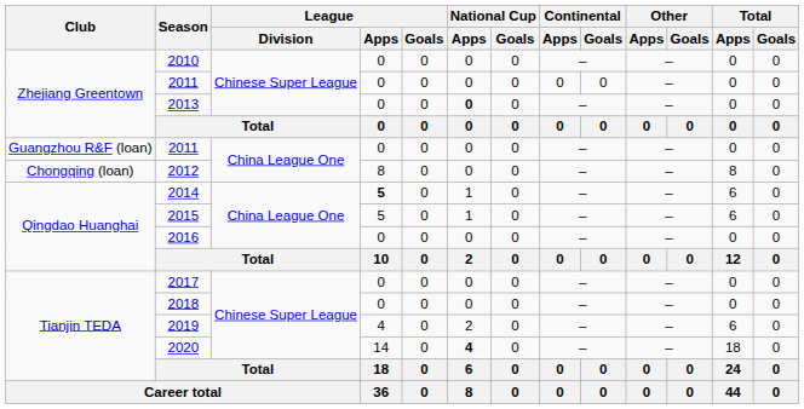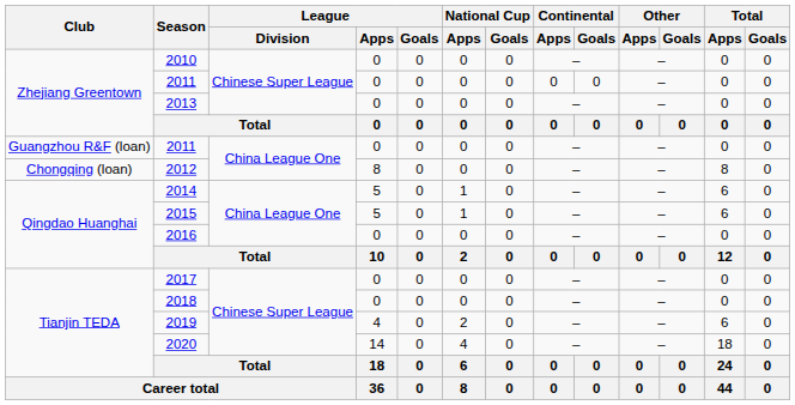2013 | National Cup / Apps: bold -> normal
2014 | League / Apps: bold -> normal
2020 | National Cup / Apps: bold -> normal
